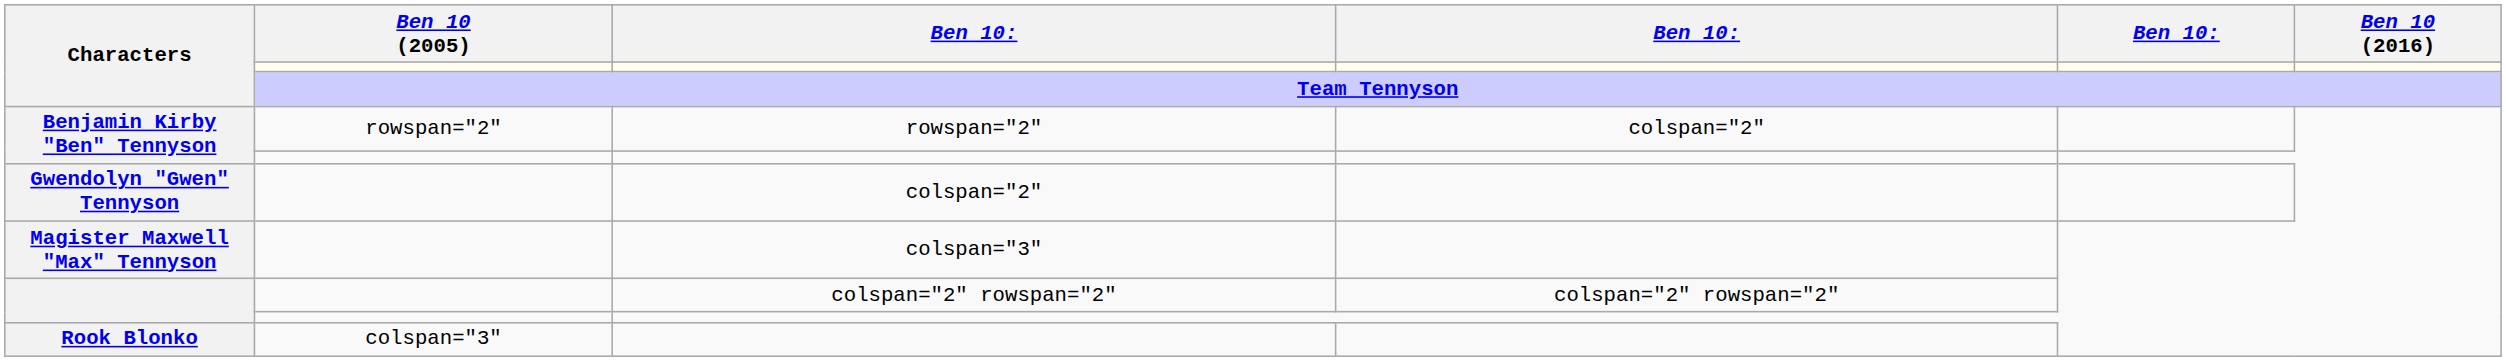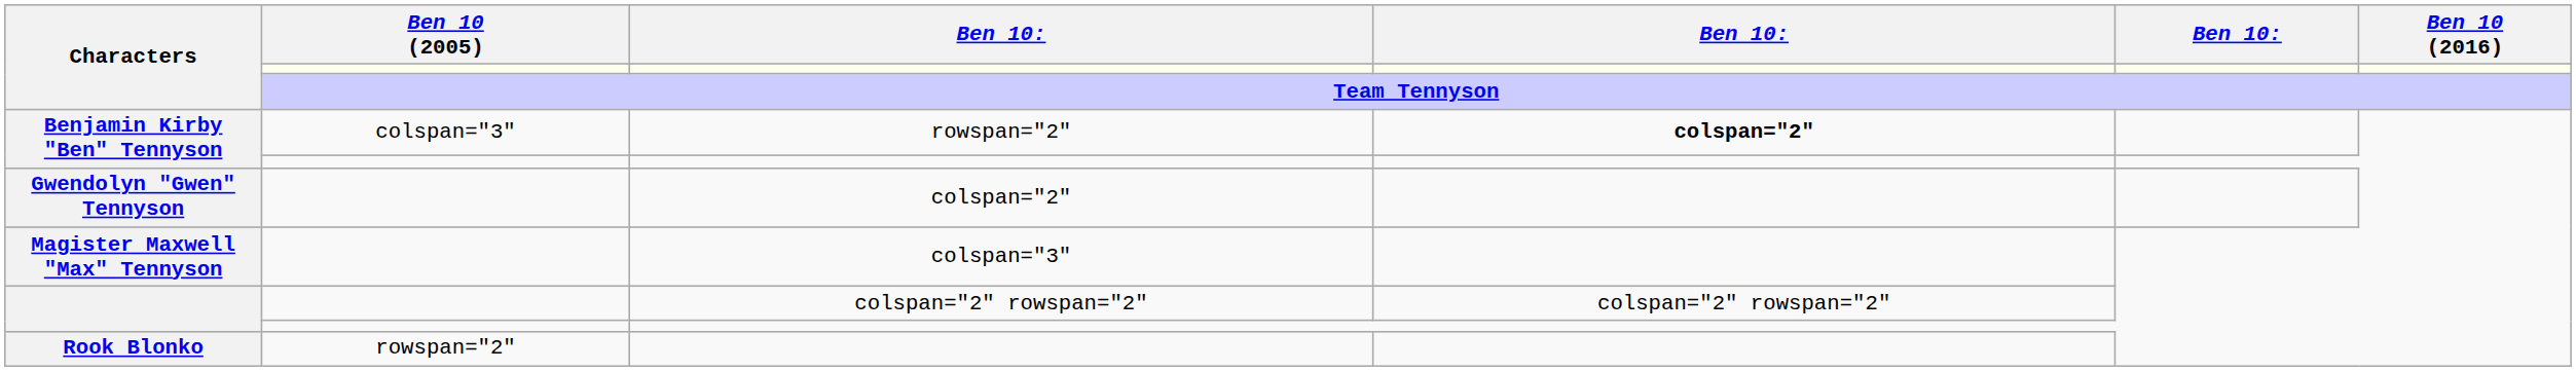Benjamin Kirby "Ben" Tennyson / rowspan="2" | Ben 10 (2005) / Team Tennyson: rowspan="2" -> colspan="3"
Benjamin Kirby "Ben" Tennyson / rowspan="2" | column 4: normal -> bold
Rook Blonko | Ben 10 (2005) / Team Tennyson: colspan="3" -> rowspan="2"
